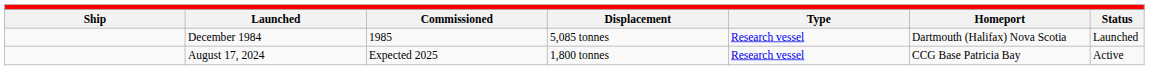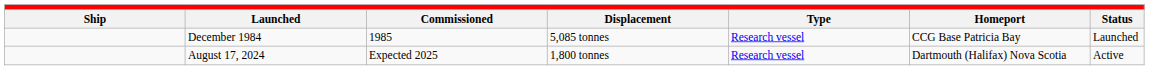December 1984 | Homeport: Dartmouth (Halifax) Nova Scotia -> CCG Base Patricia Bay
August 17, 2024 | Homeport: CCG Base Patricia Bay -> Dartmouth (Halifax) Nova Scotia
